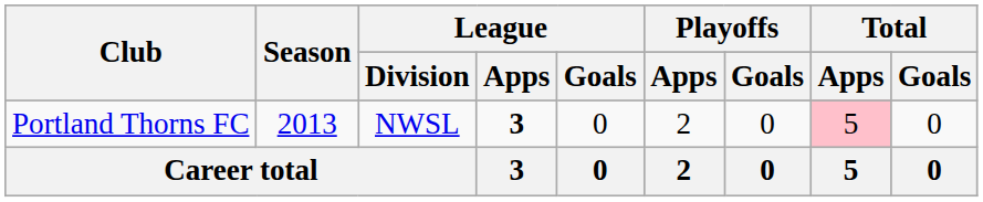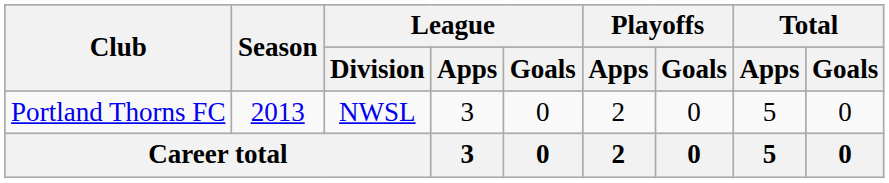Portland Thorns FC | League / Apps: bold -> normal
Portland Thorns FC | Total / Apps: pink background -> no background
